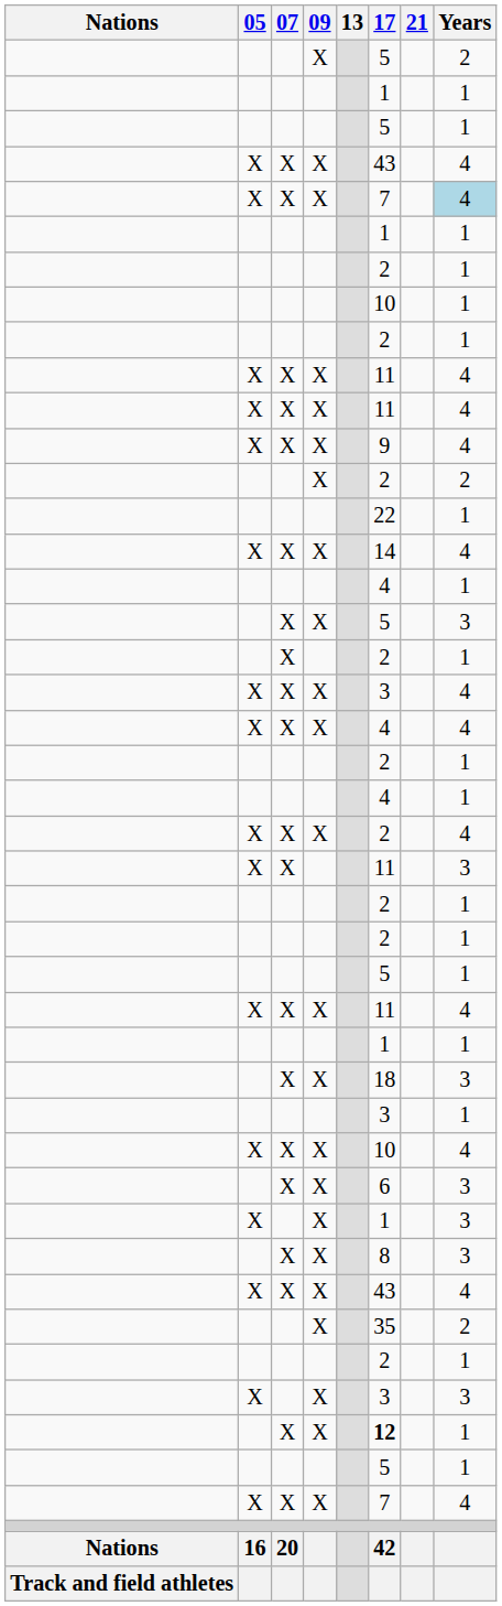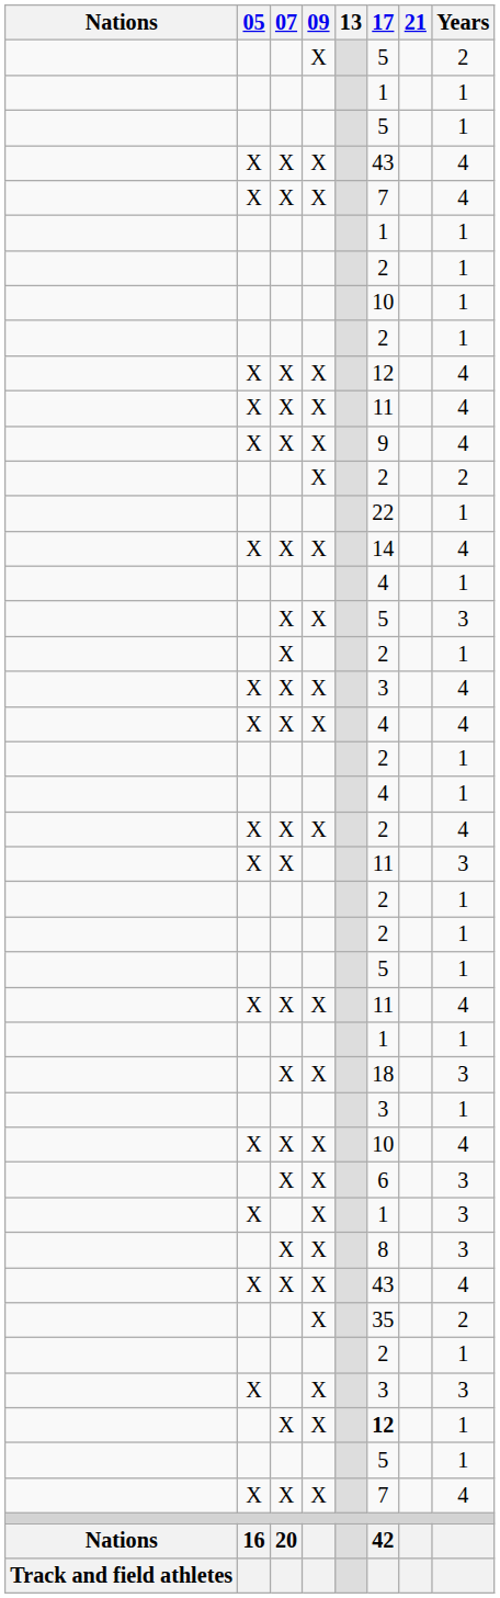row 6 | Years: lightblue background -> no background
row 11 | 17: 11 -> 12
